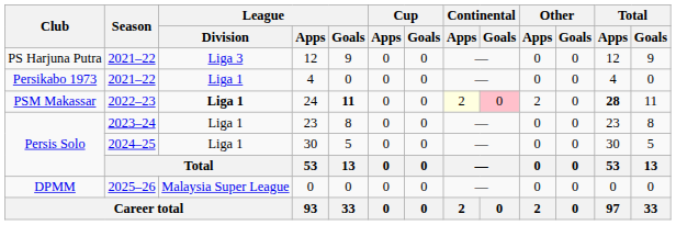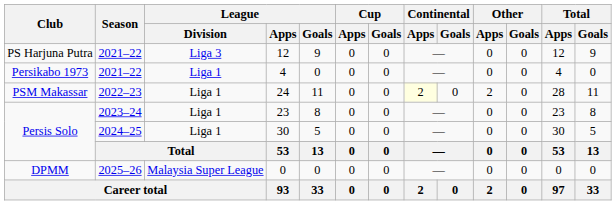24 | League / Division: bold -> normal
24 | League / Goals: bold -> normal
24 | Continental / Goals: pink background -> no background
24 | Total / Apps: bold -> normal
